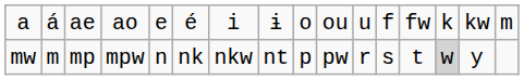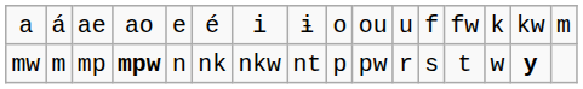mw | column 4: normal -> bold
mw | column 14: lightgrey background -> no background
mw | column 15: normal -> bold
